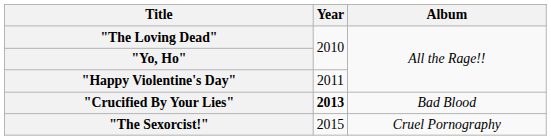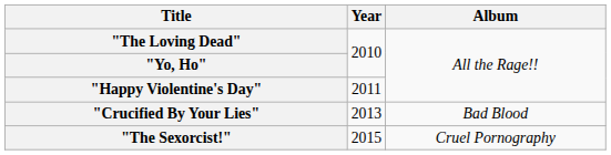"Crucified By Your Lies" | Year: bold -> normal
